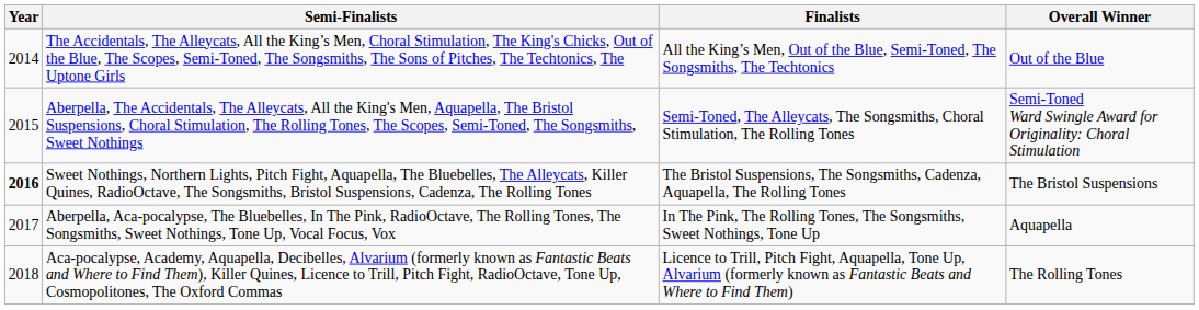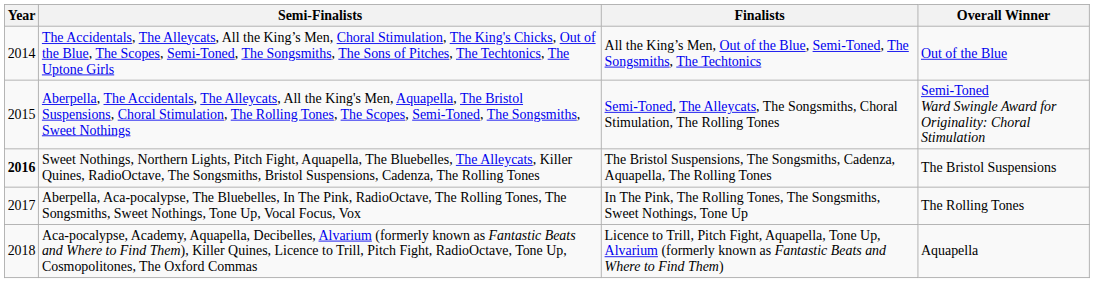row 5 | Overall Winner: Aquapella -> The Rolling Tones
row 6 | Overall Winner: The Rolling Tones -> Aquapella
